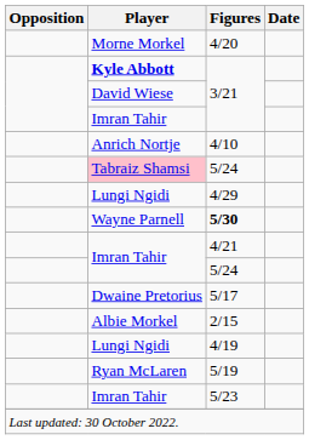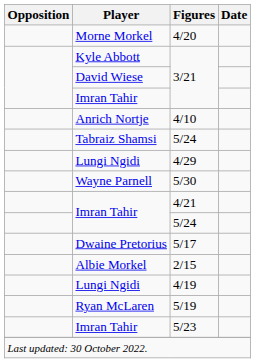Kyle Abbott / 3/21 | Player: bold -> normal
Tabraiz Shamsi / 5/24 | Player: pink background -> no background
5/30 | Figures: bold -> normal
